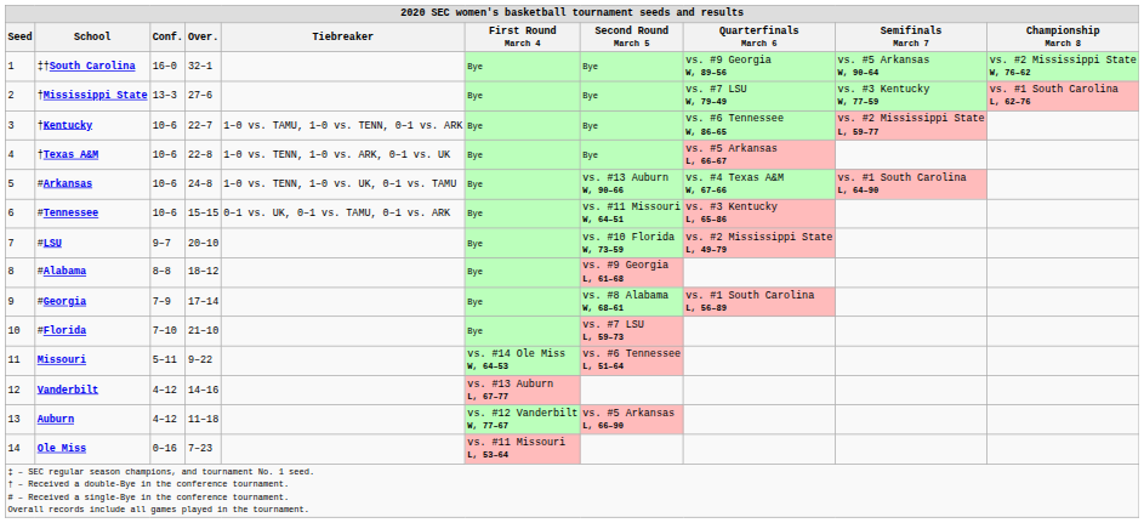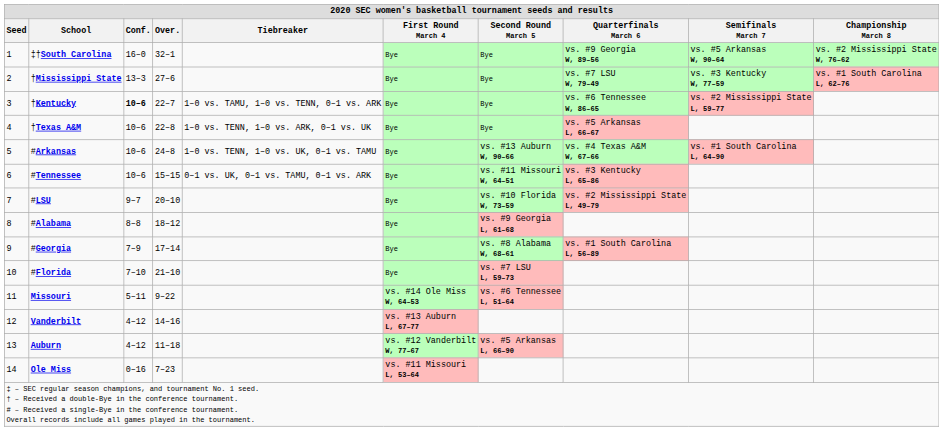†Kentucky | Conf.: normal -> bold
